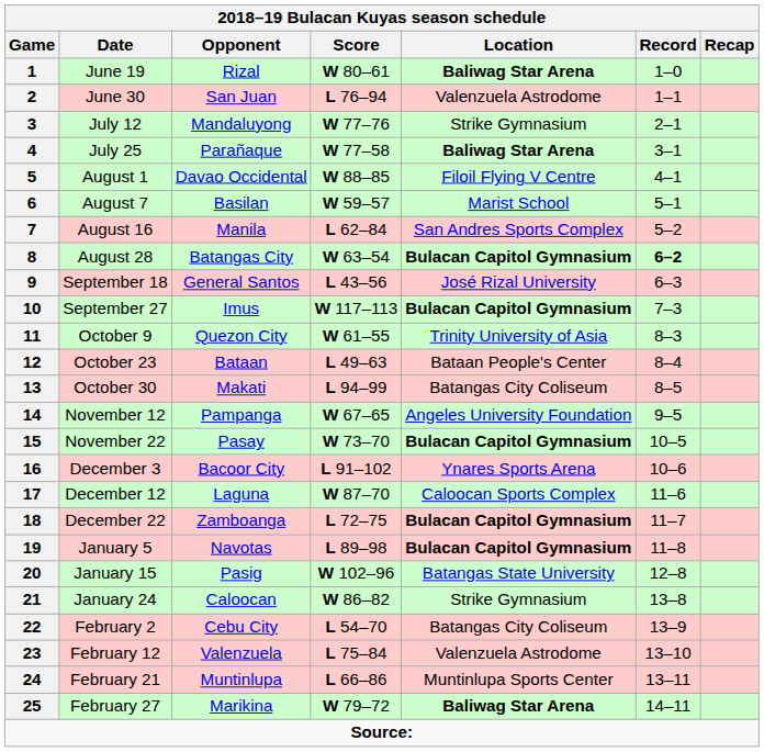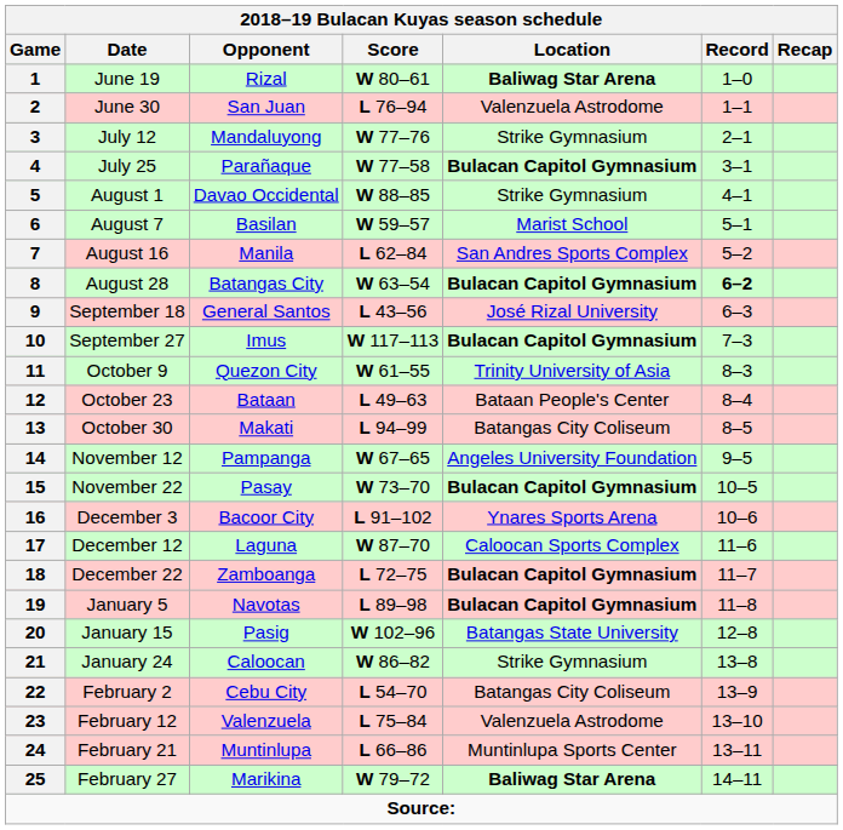4 | Location: Baliwag Star Arena -> Bulacan Capitol Gymnasium
5 | Location: Filoil Flying V Centre -> Strike Gymnasium
